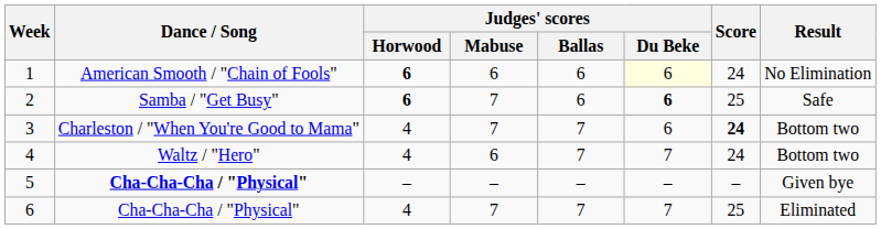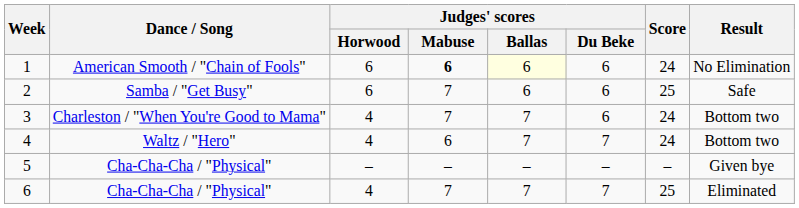1 | Judges' scores / Horwood: bold -> normal
1 | Judges' scores / Mabuse: normal -> bold
1 | Judges' scores / Ballas: no background -> lightyellow background
1 | Judges' scores / Du Beke: lightyellow background -> no background
2 | Judges' scores / Horwood: bold -> normal
2 | Judges' scores / Du Beke: bold -> normal
3 | Score: bold -> normal
5 | Dance / Song: bold -> normal
